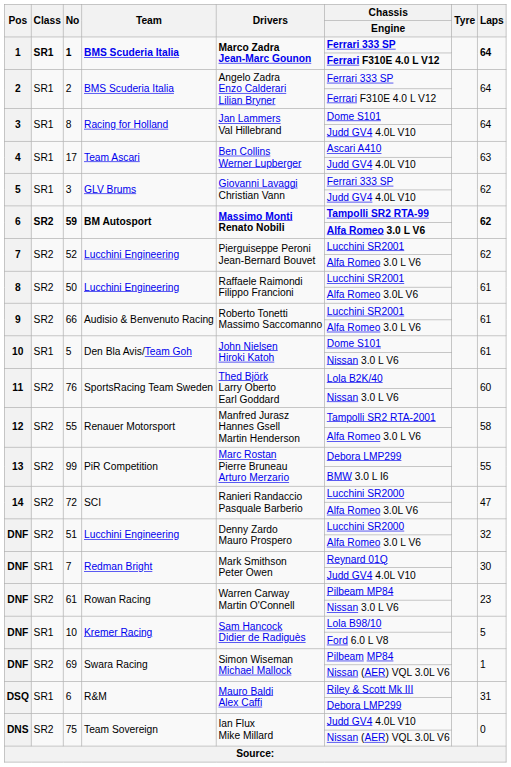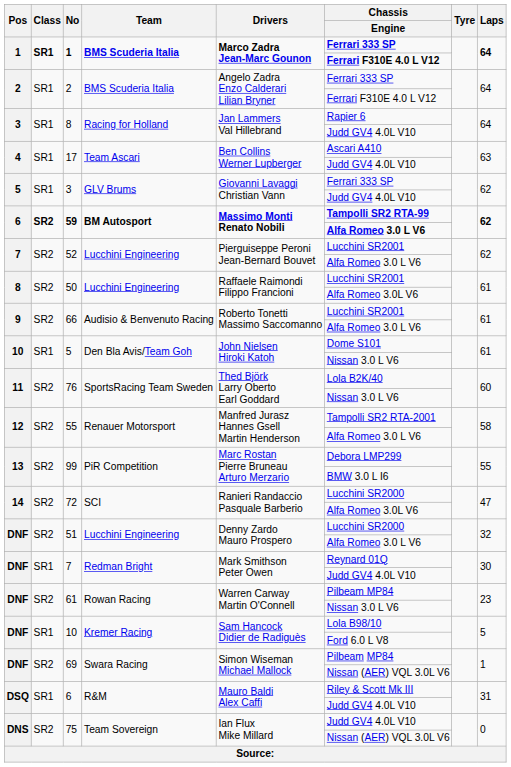row 7 | Chassis / Engine: Dome S101 -> Rapier 6
row 42 | Chassis / Engine: Debora LMP299 -> Judd GV4 4.0L V10
